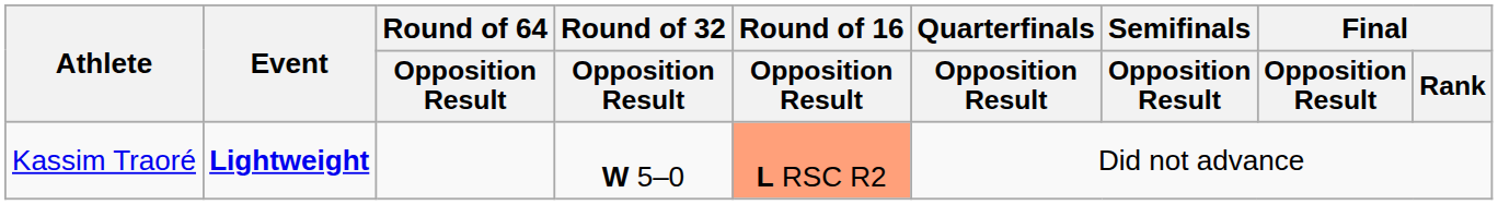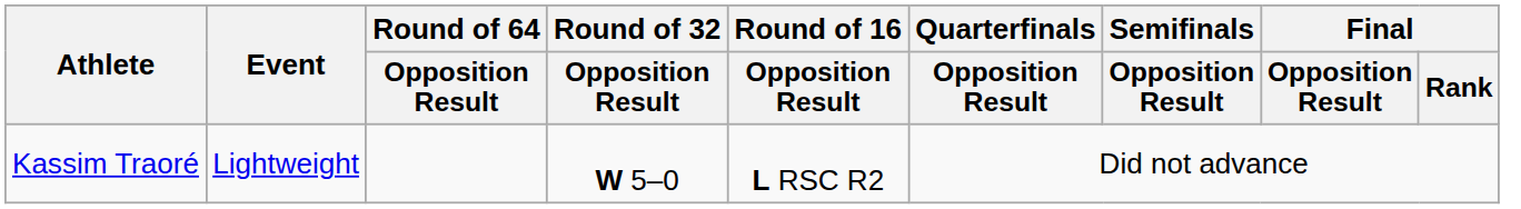Kassim Traoré | Event: bold -> normal
Kassim Traoré | Round of 16 / Opposition Result: lightsalmon background -> no background
